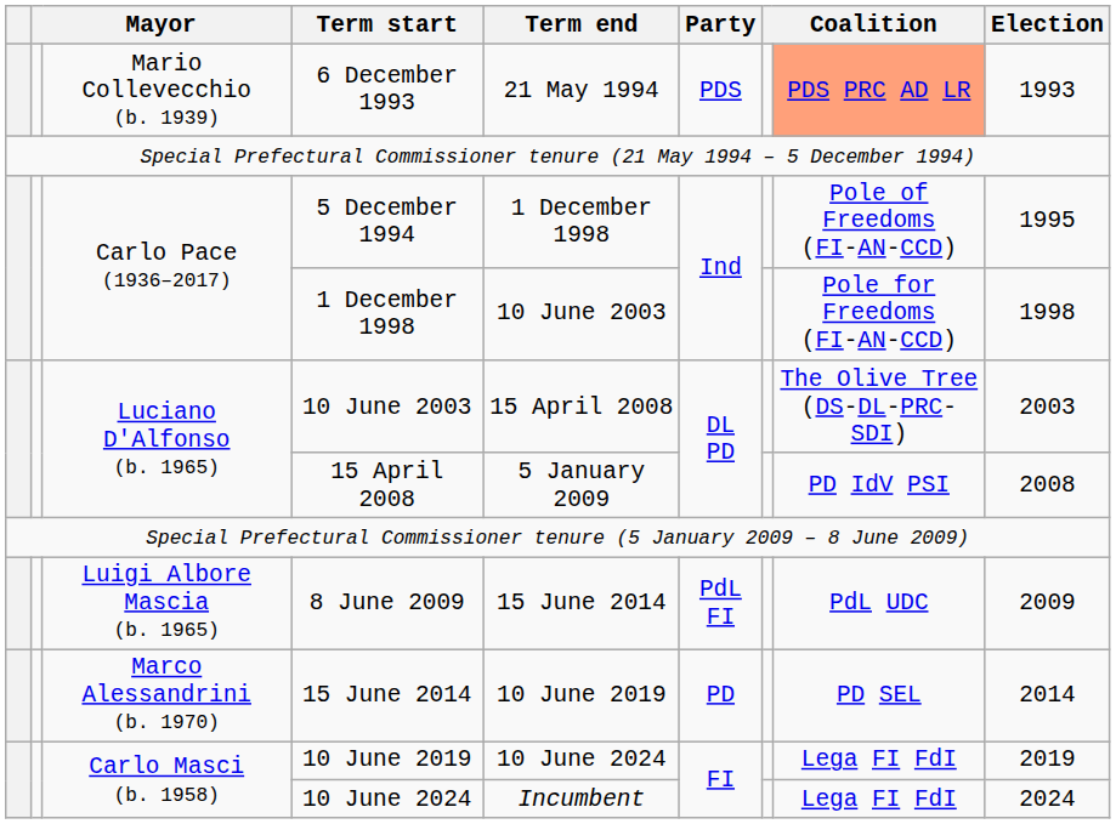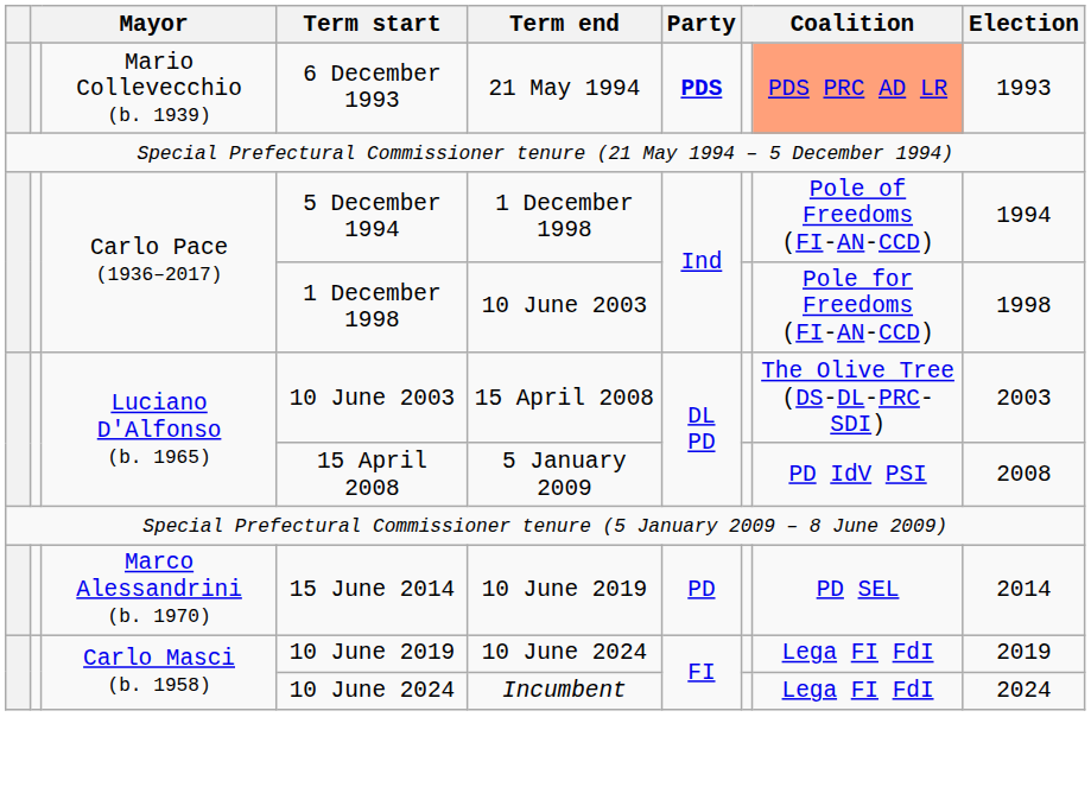6 December 1993 | Party: normal -> bold
5 December 1994 | Election: 1995 -> 1994
- row: Luigi Albore Mascia (b. 1965) | 8 June 2009 | 15 June 2014 | PdL FI | PdL UDC | 2009
